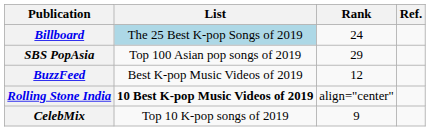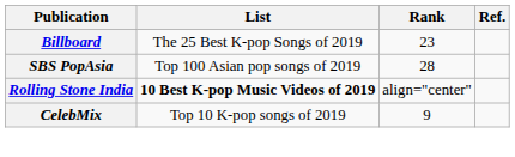Billboard | List: lightblue background -> no background
Billboard | Rank: 24 -> 23
SBS PopAsia | Rank: 29 -> 28
- row: BuzzFeed | Best K-pop Music Videos of 2019 | 12
